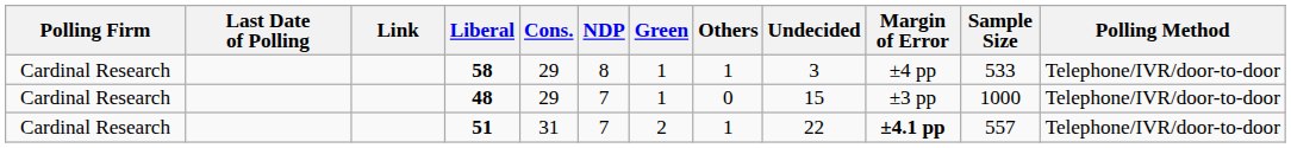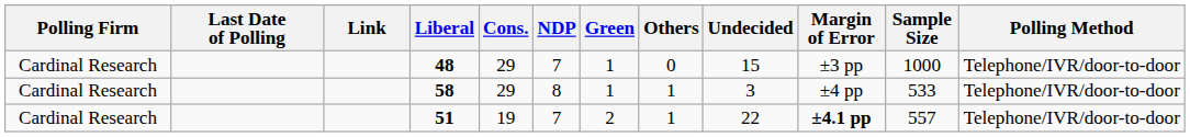rows swapped: 58 <-> 48
51 | Cons.: 31 -> 19
